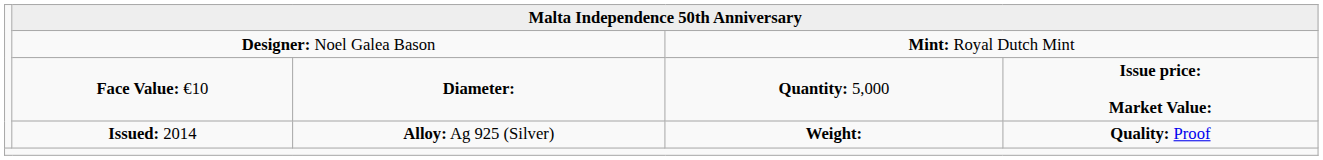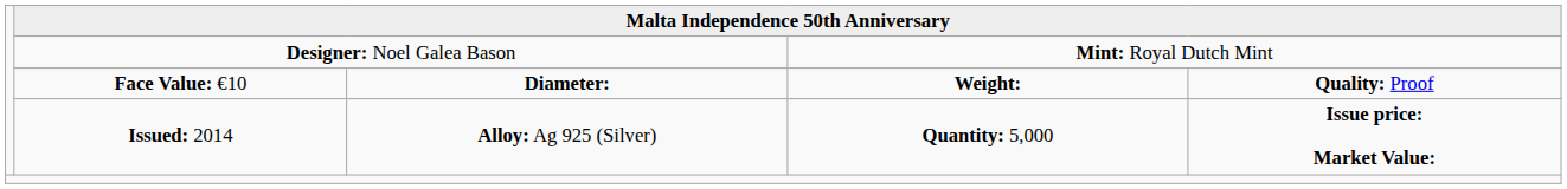Face Value: €10 | column 4: Quantity: 5,000 -> Weight:
Face Value: €10 | column 5: Issue price: Market Value: -> Quality: Proof
Issued: 2014 | column 4: Weight: -> Quantity: 5,000
Issued: 2014 | column 5: Quality: Proof -> Issue price: Market Value:
